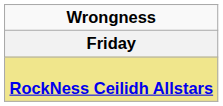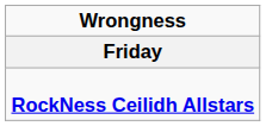row 3 | column 1: khaki background -> no background
